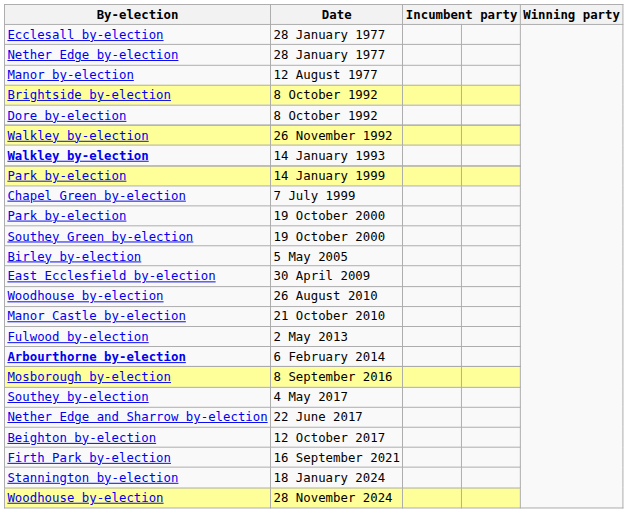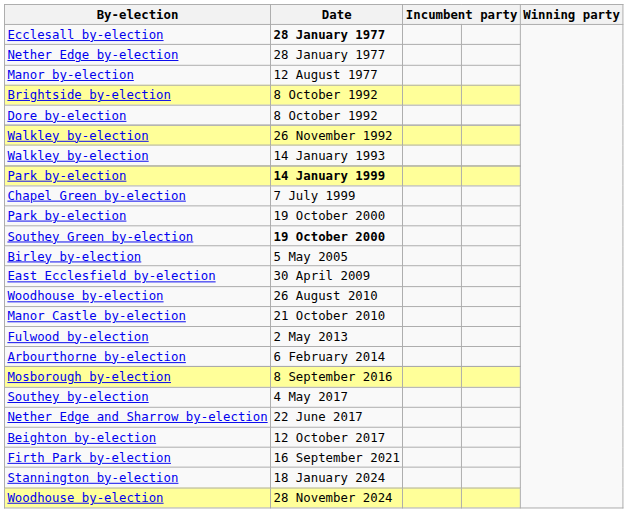Ecclesall by-election | Date: normal -> bold
Walkley by-election / 14 January 1993 | By-election: bold -> normal
Park by-election / 14 January 1999 | Date: normal -> bold
Southey Green by-election | Date: normal -> bold
Arbourthorne by-election | By-election: bold -> normal
